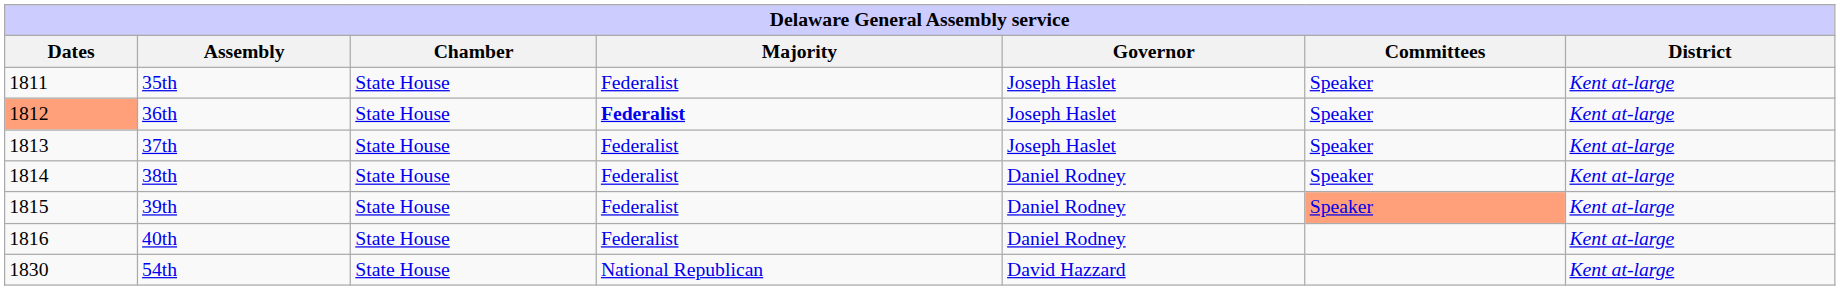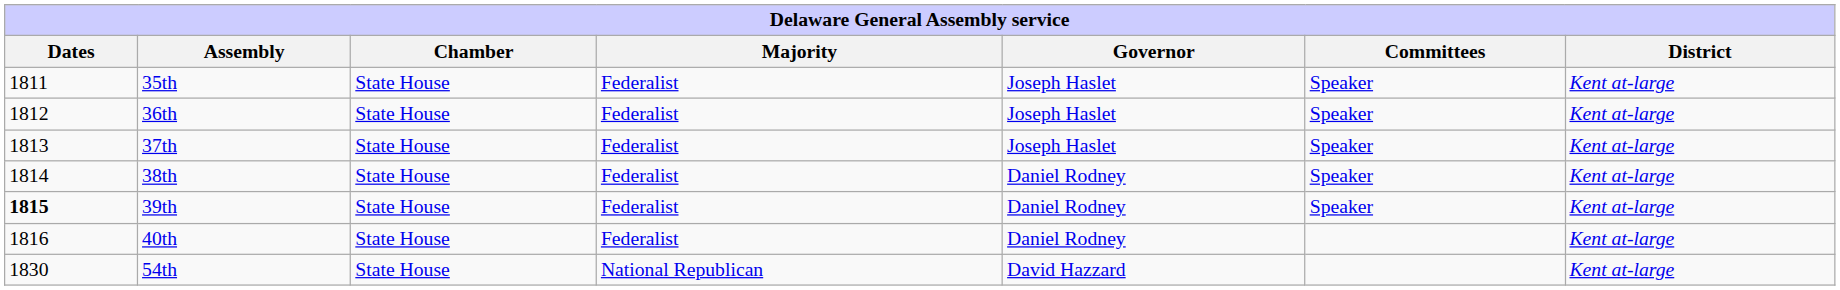36th | Dates: lightsalmon background -> no background
36th | Majority: bold -> normal
39th | Dates: normal -> bold
39th | Committees: lightsalmon background -> no background
